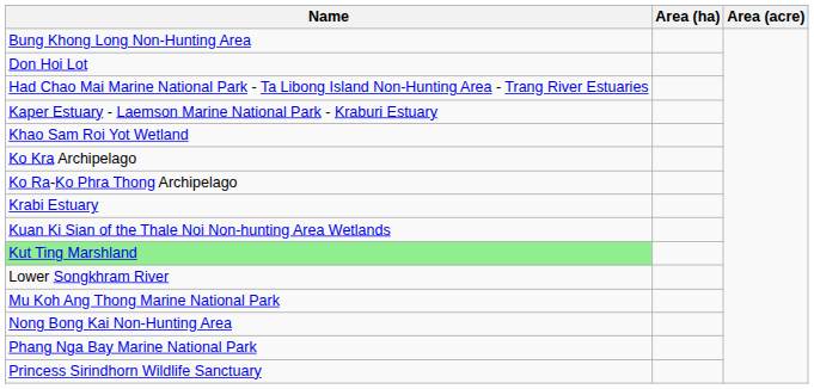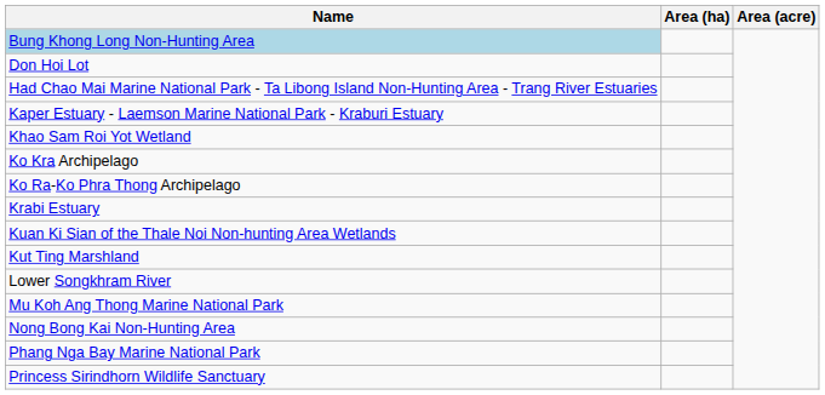Bung Khong Long Non-Hunting Area | Name: no background -> lightblue background
Kut Ting Marshland | Name: lightgreen background -> no background
